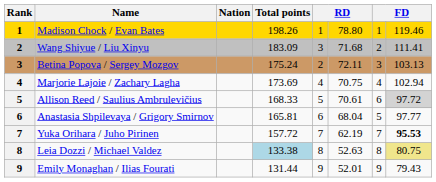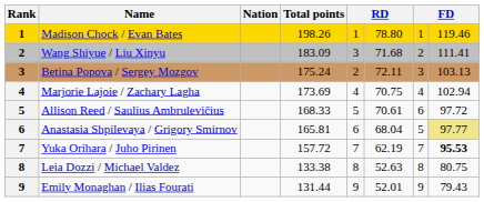Allison Reed / Saulius Ambrulevičius | column 8: lightgrey background -> no background
Anastasia Shpilevaya / Grigory Smirnov | column 8: no background -> khaki background
Leia Dozzi / Michael Valdez | Total points: lightblue background -> no background
Leia Dozzi / Michael Valdez | column 8: khaki background -> no background
